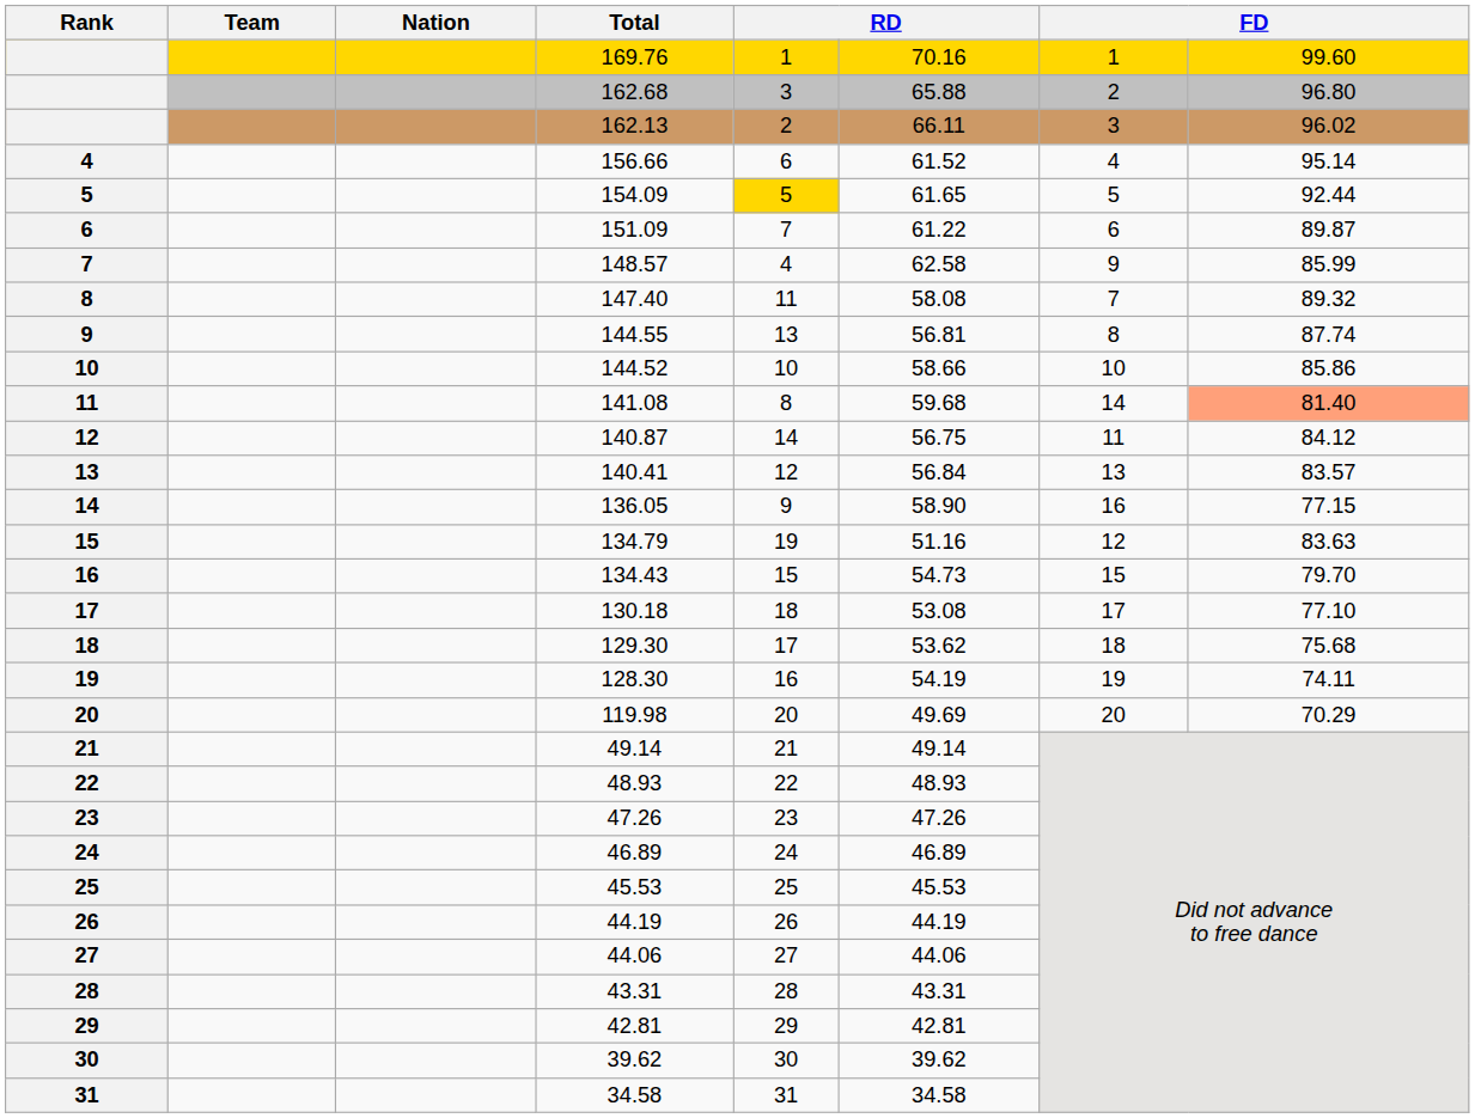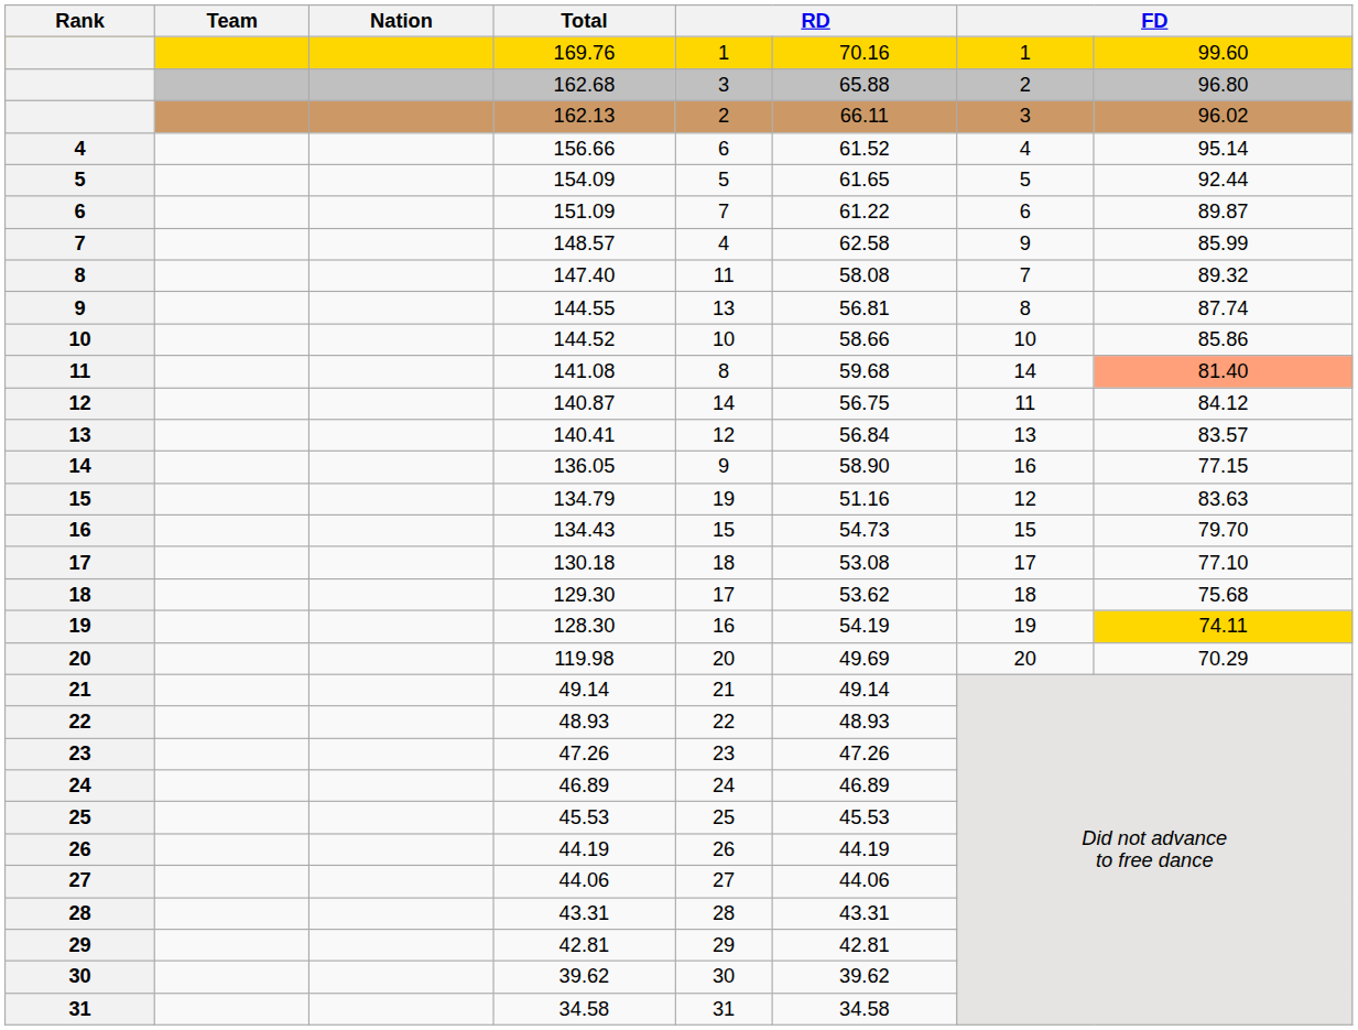154.09 | column 5: gold background -> no background
128.30 | column 8: no background -> gold background
